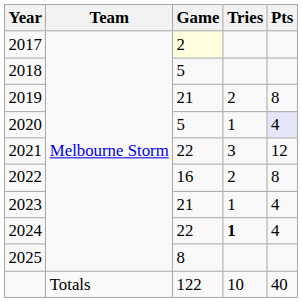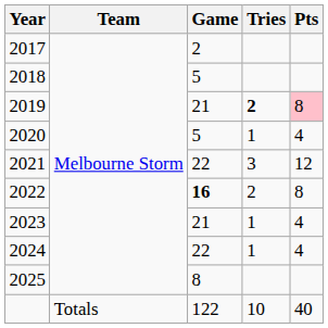2017 | Game: lightyellow background -> no background
2019 | Tries: normal -> bold
2019 | Pts: no background -> pink background
2020 | Pts: lavender background -> no background
2022 | Game: normal -> bold
2024 | Tries: bold -> normal
